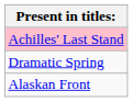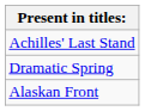row 2 | column 1: pink background -> no background
